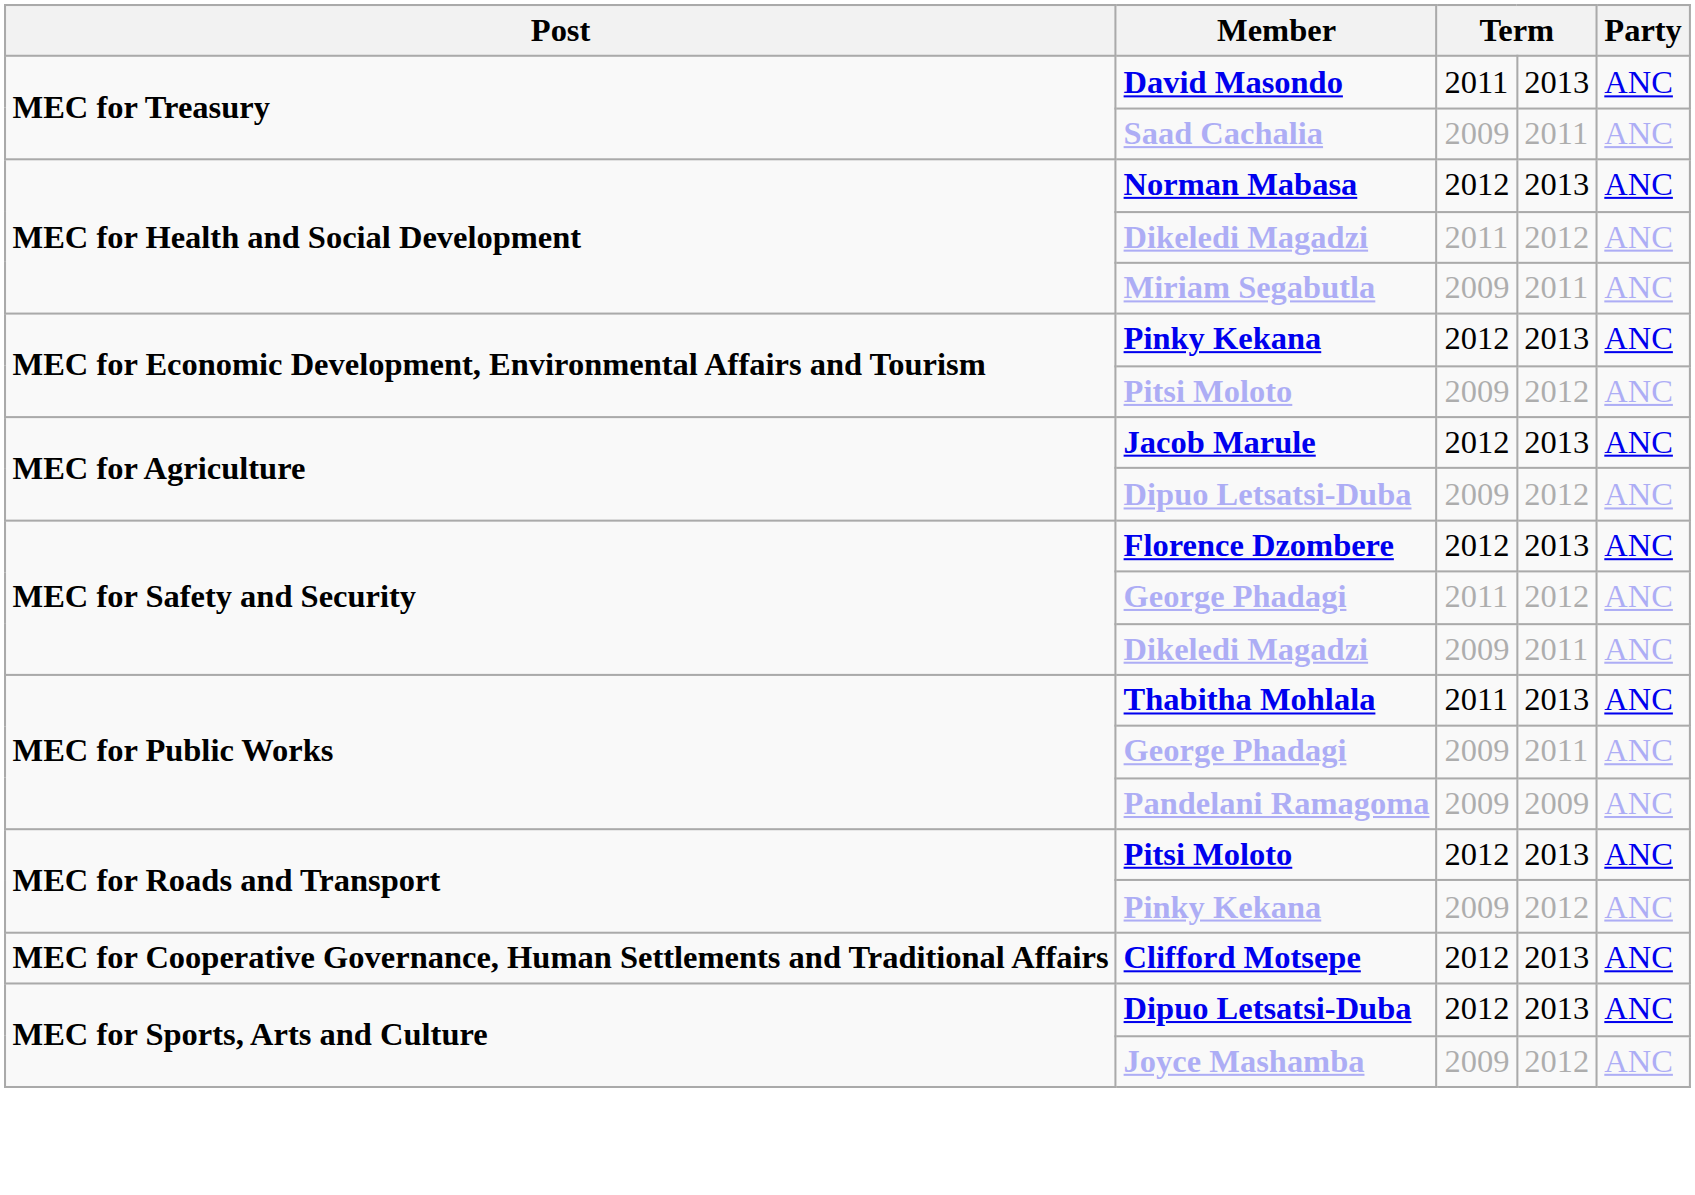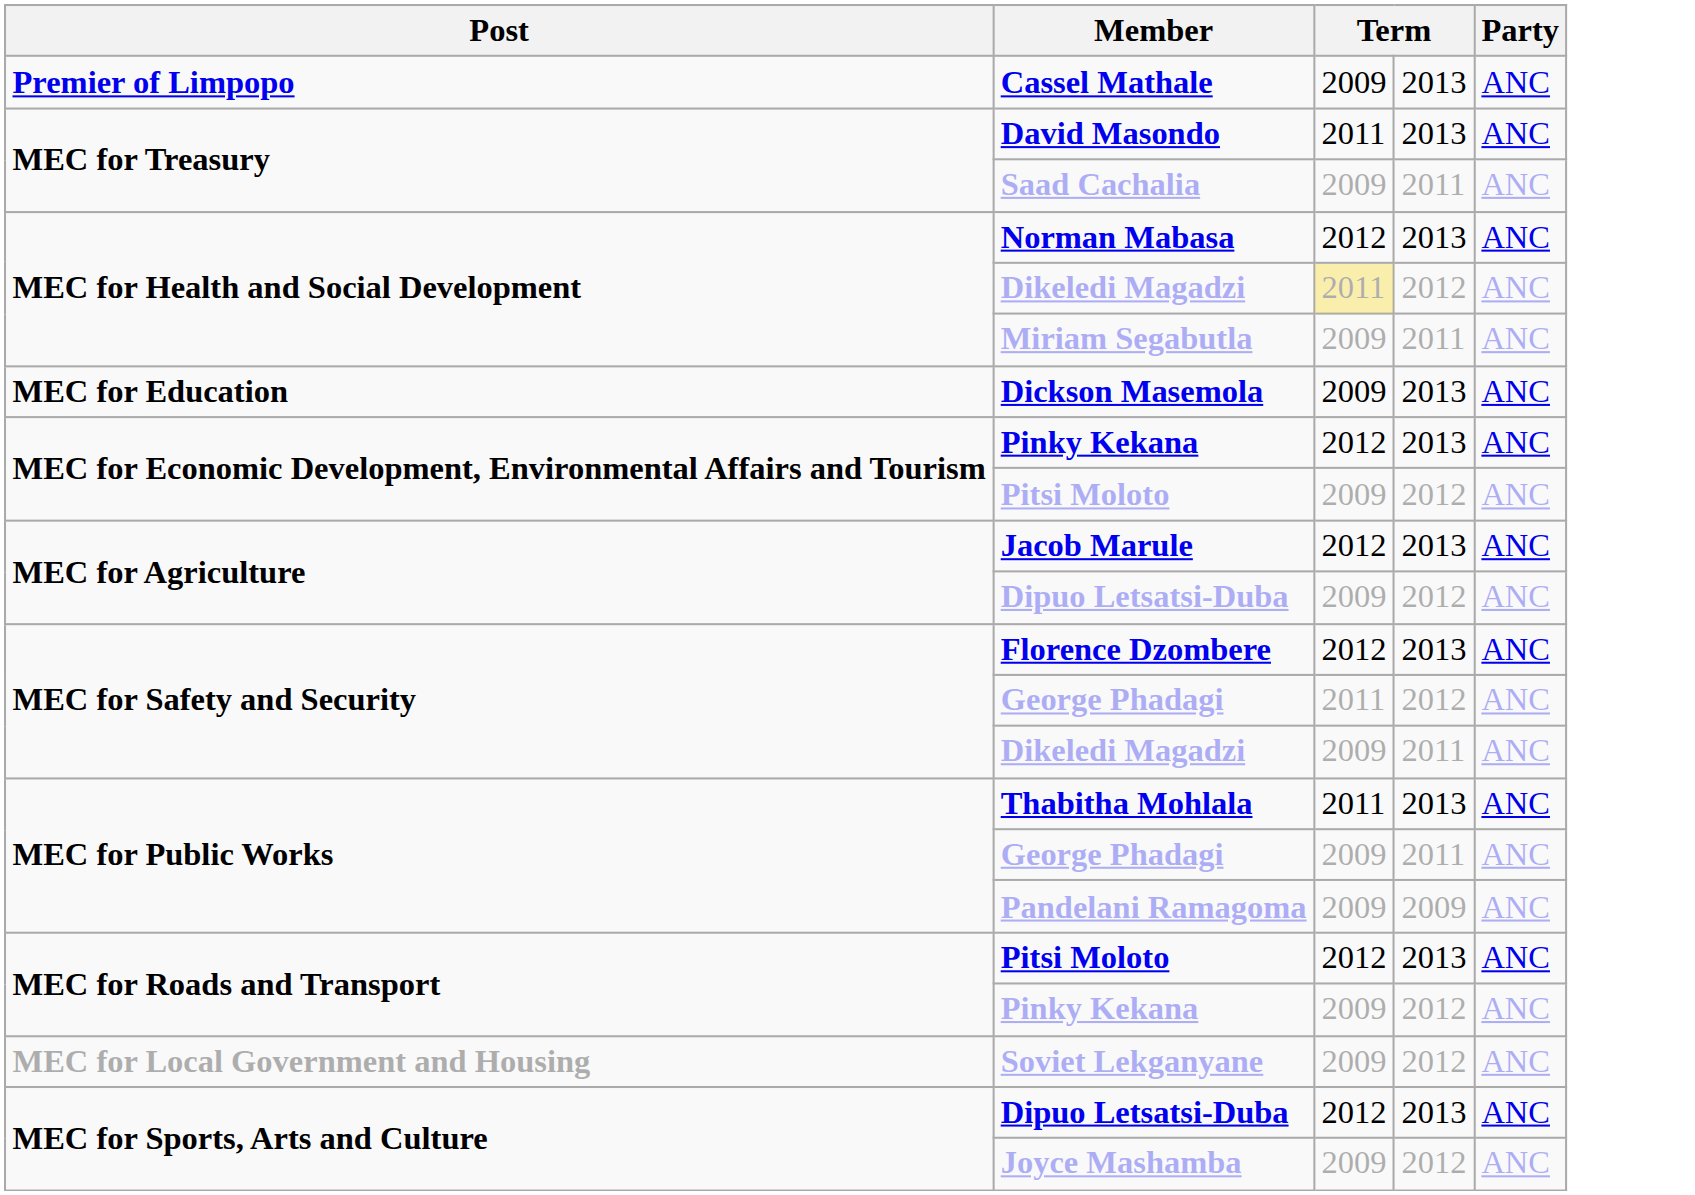+ row: Premier of Limpopo | Cassel Mathale | 2009 | 2013 | ANC
MEC for Health and Social Development / Dikeledi Magadzi | column 3: no background -> gold background
+ row: MEC for Education | Dickson Masemola | 2009 | 2013 | ANC
- row: MEC for Cooperative Governance, Human Settlements and Traditional Affairs | Clifford Motsepe | 2012 | 2013 | ANC
+ row: MEC for Local Government and Housing | Soviet Lekganyane | 2009 | 2012 | ANC
